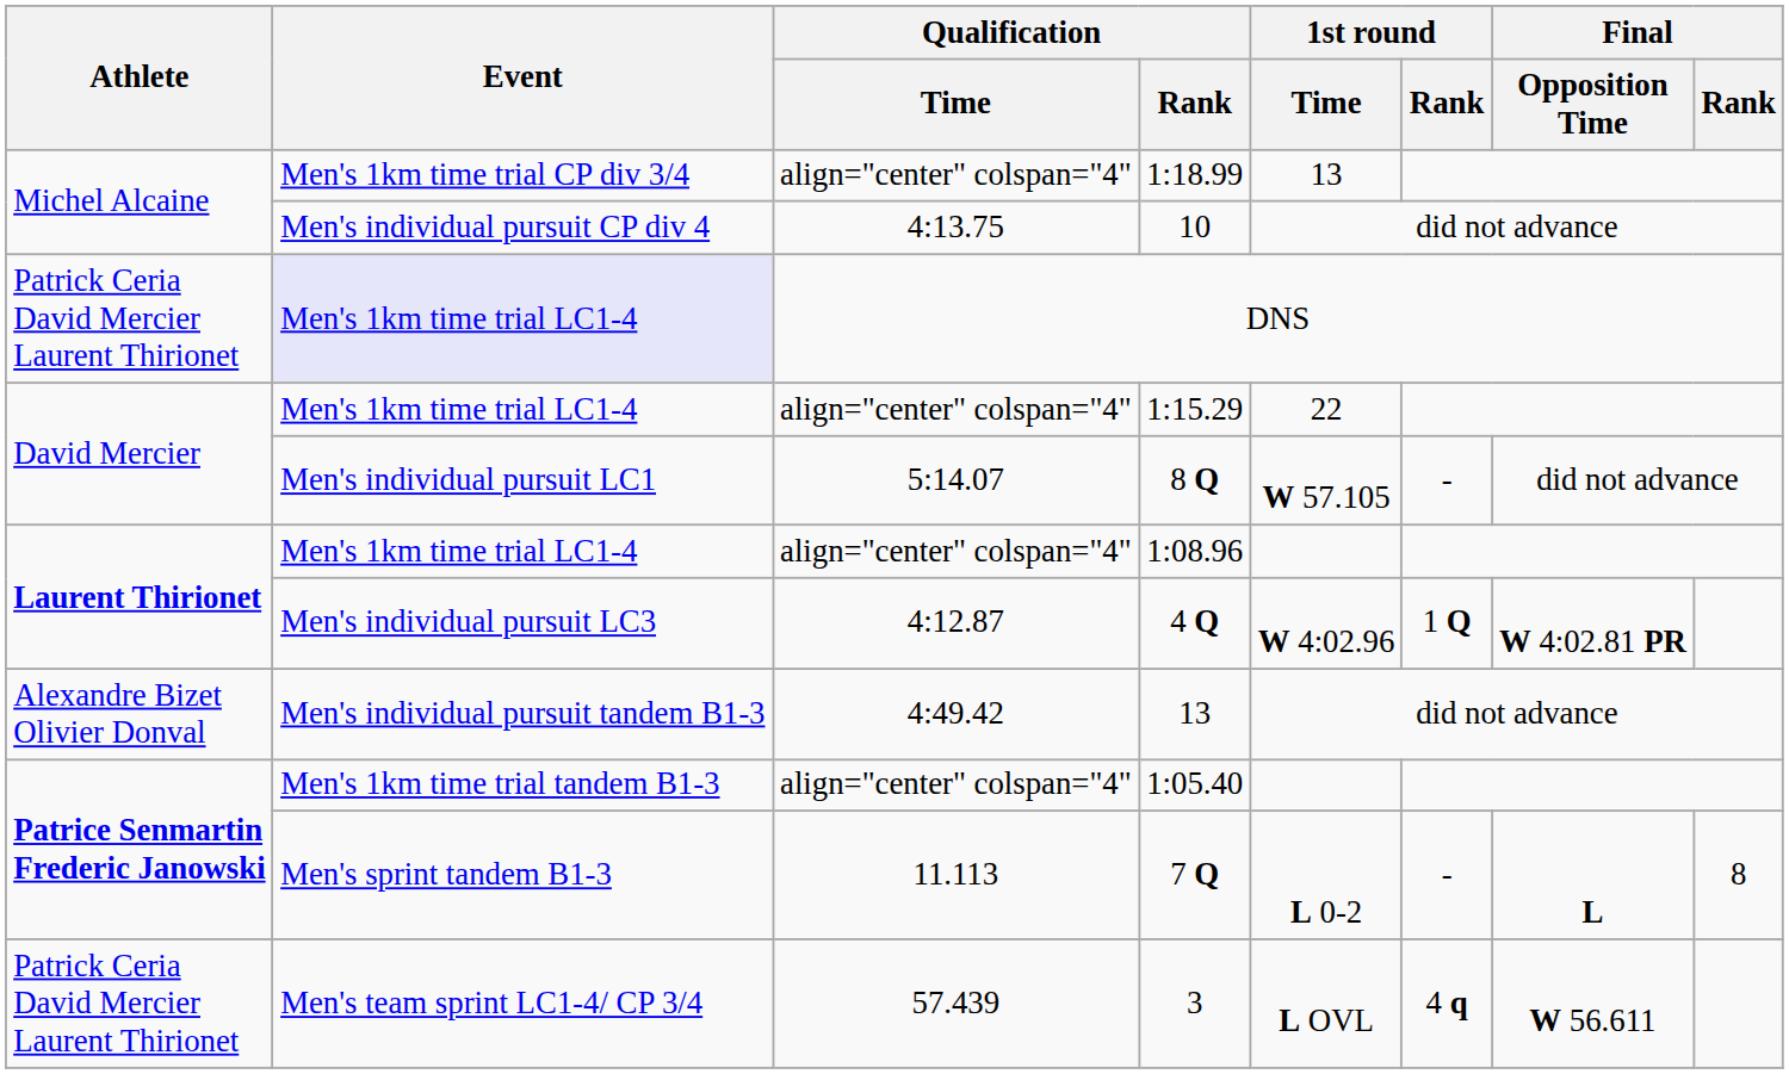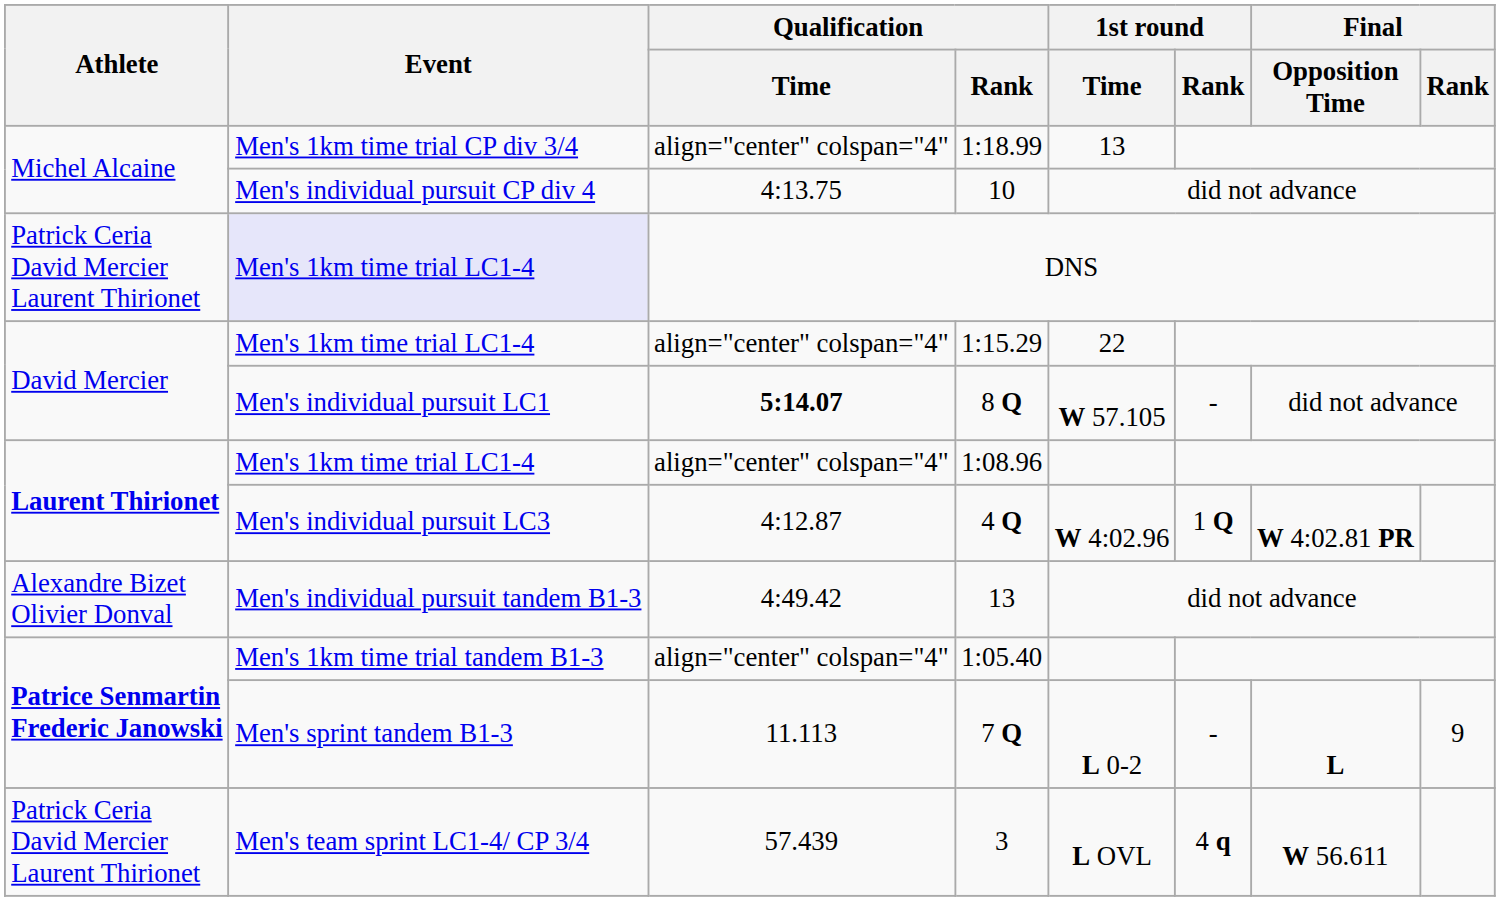8 Q | Qualification / Time: normal -> bold
7 Q | Final / Rank: 8 -> 9
